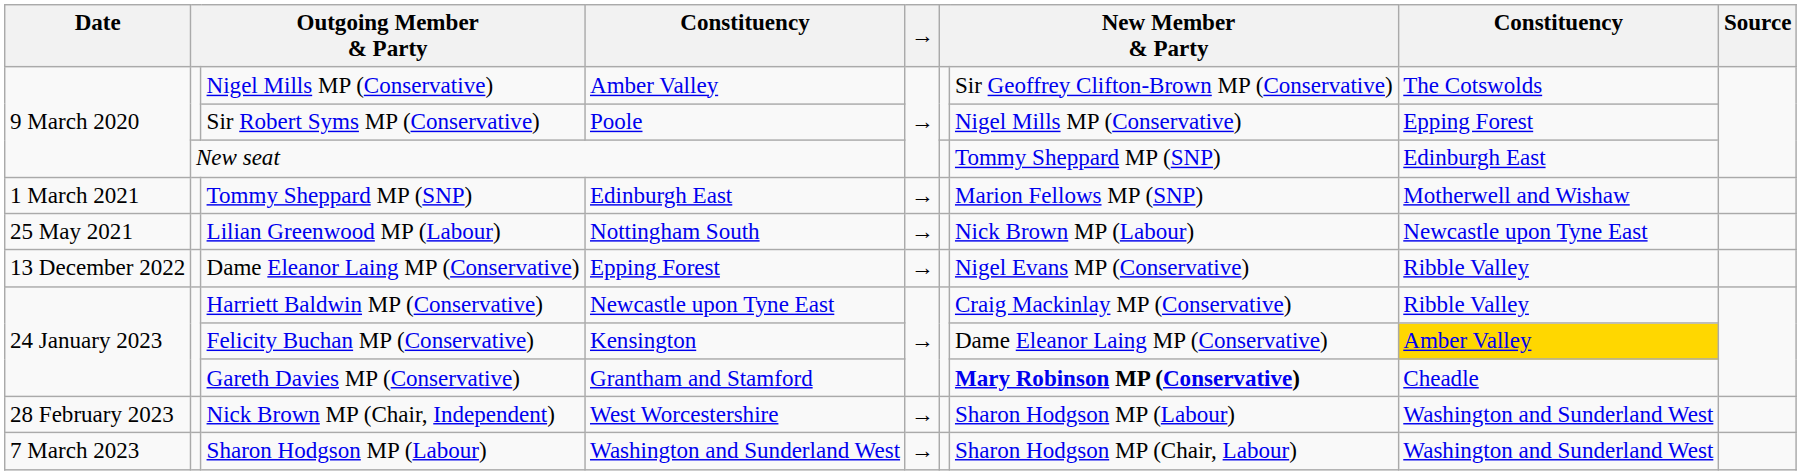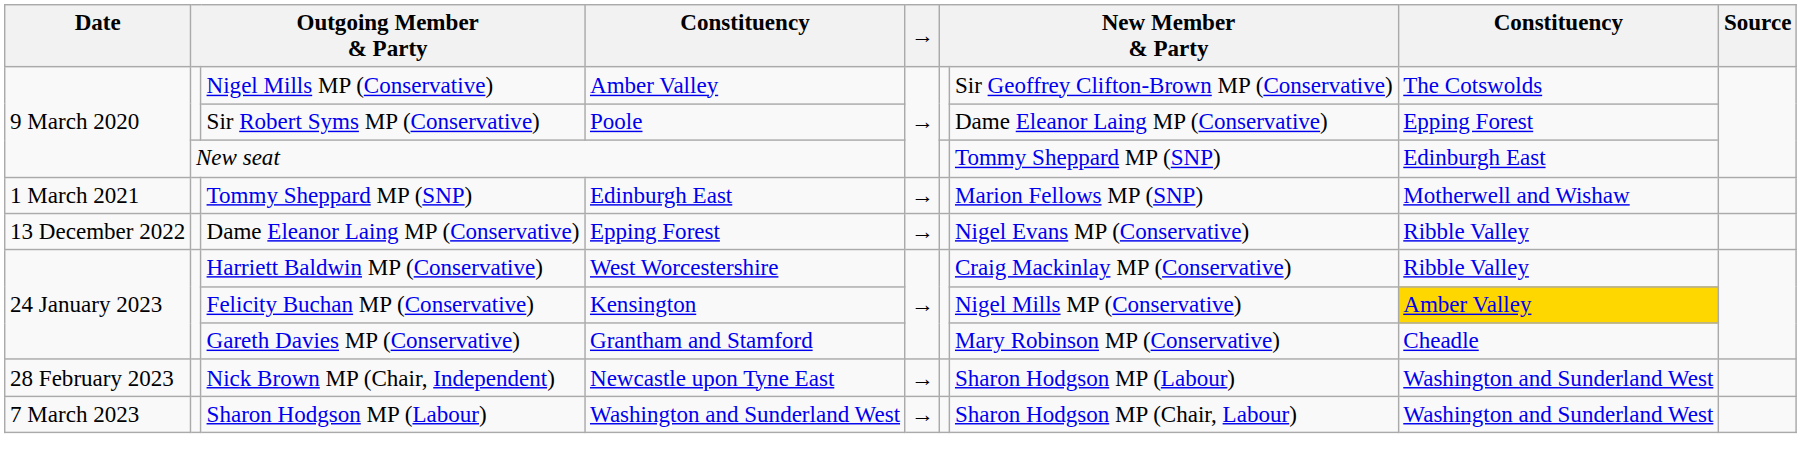Sir Robert Syms MP (Conservative) | column 7: Nigel Mills MP (Conservative) -> Dame Eleanor Laing MP (Conservative)
- row: 25 May 2021 | Lilian Greenwood MP (Labour) | Nottingham South | → | Nick Brown MP (Labour) | Newcastle upon Tyne East
Harriett Baldwin MP (Conservative) | column 4: Newcastle upon Tyne East -> West Worcestershire
Felicity Buchan MP (Conservative) | column 7: Dame Eleanor Laing MP (Conservative) -> Nigel Mills MP (Conservative)
Gareth Davies MP (Conservative) | column 7: bold -> normal
Nick Brown MP (Chair, Independent) | column 4: West Worcestershire -> Newcastle upon Tyne East
